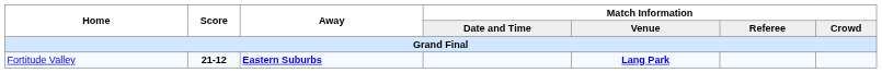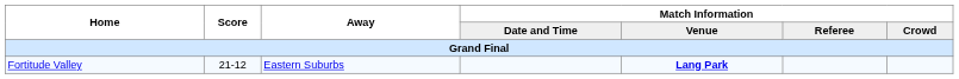Fortitude Valley | Score: bold -> normal
Fortitude Valley | Away: bold -> normal
